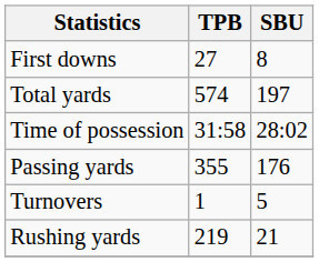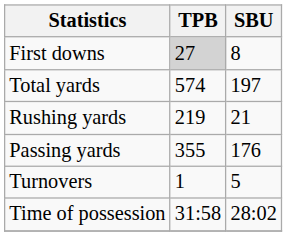First downs | TPB: no background -> lightgrey background
rows swapped: Rushing yards <-> Time of possession
